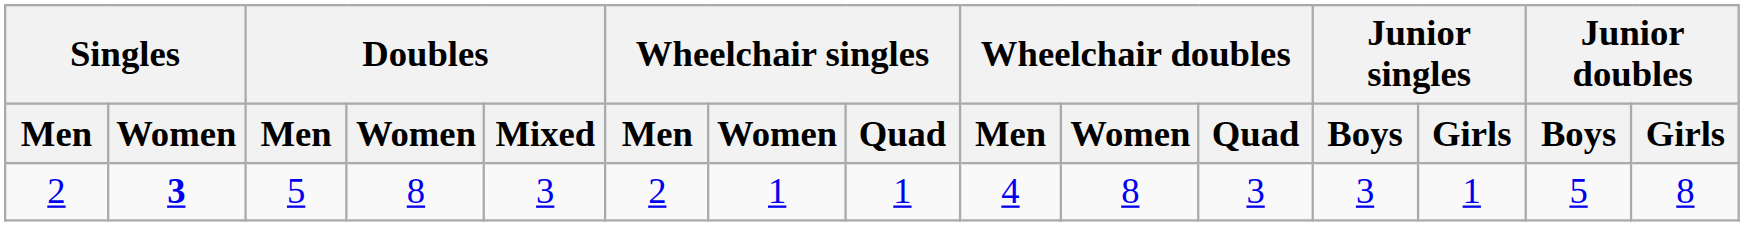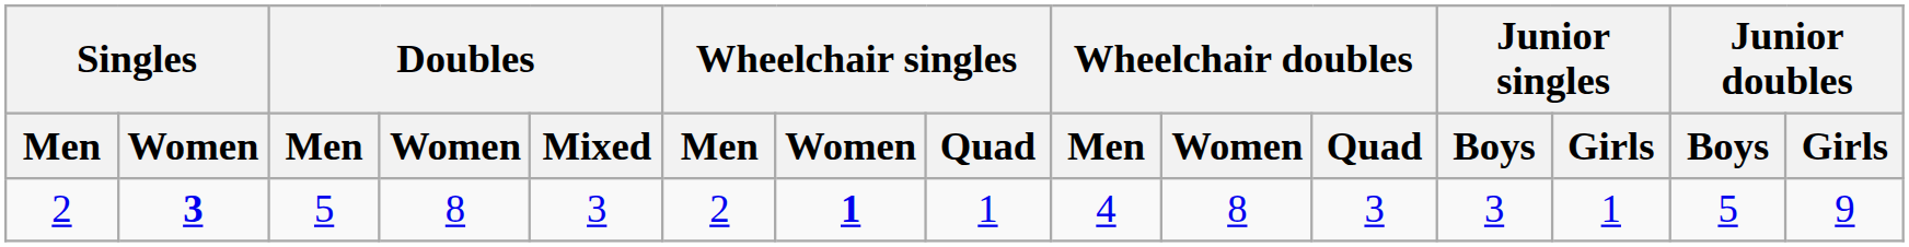row 3 | Wheelchair singles / Women: normal -> bold
row 3 | Junior doubles / Girls: 8 -> 9
